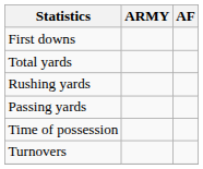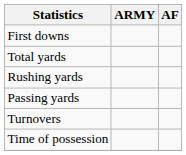rows swapped: Turnovers <-> Time of possession
